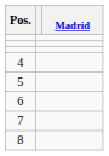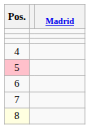5 | Pos.: no background -> pink background
8 | Pos.: no background -> lightyellow background
